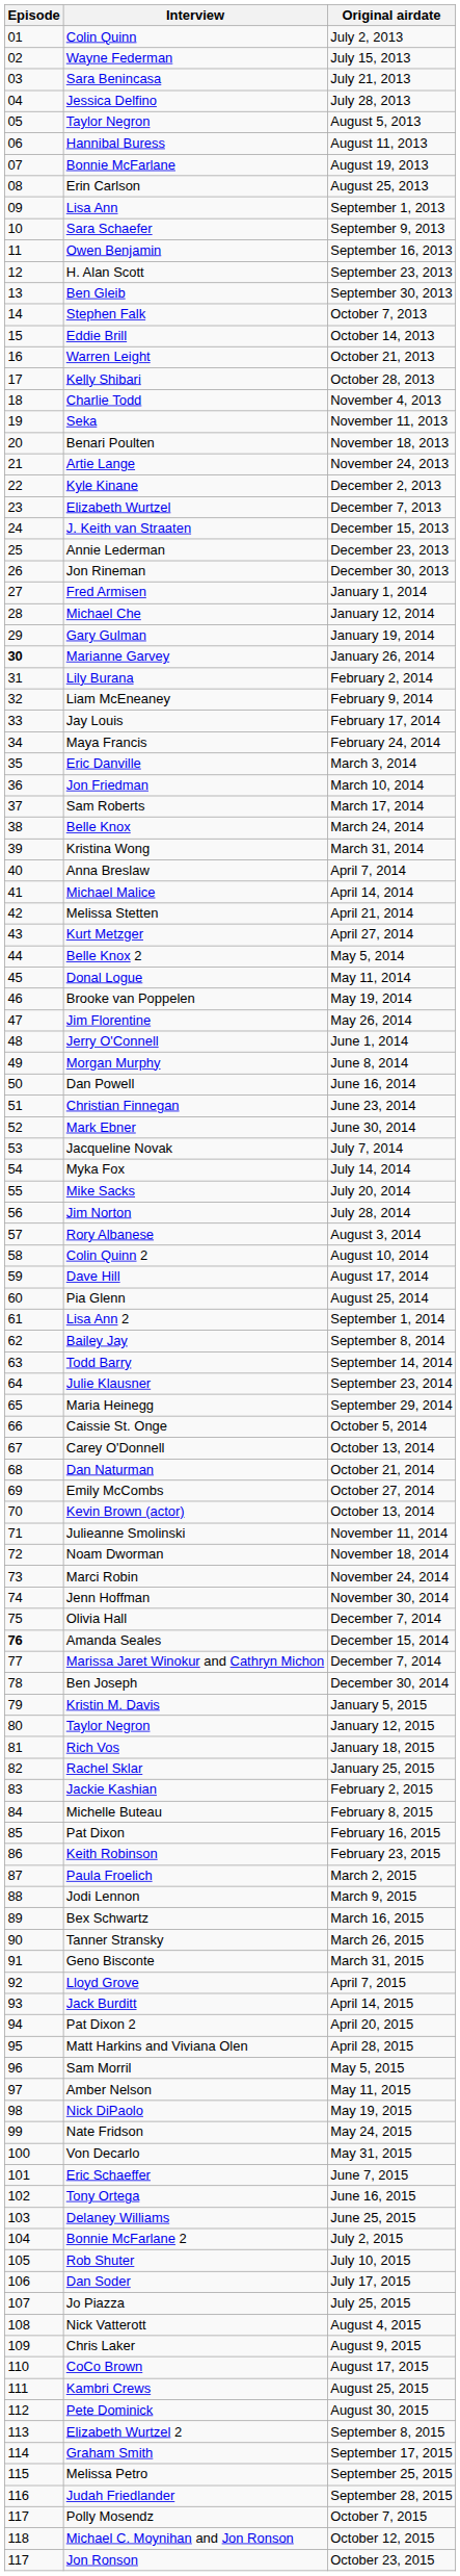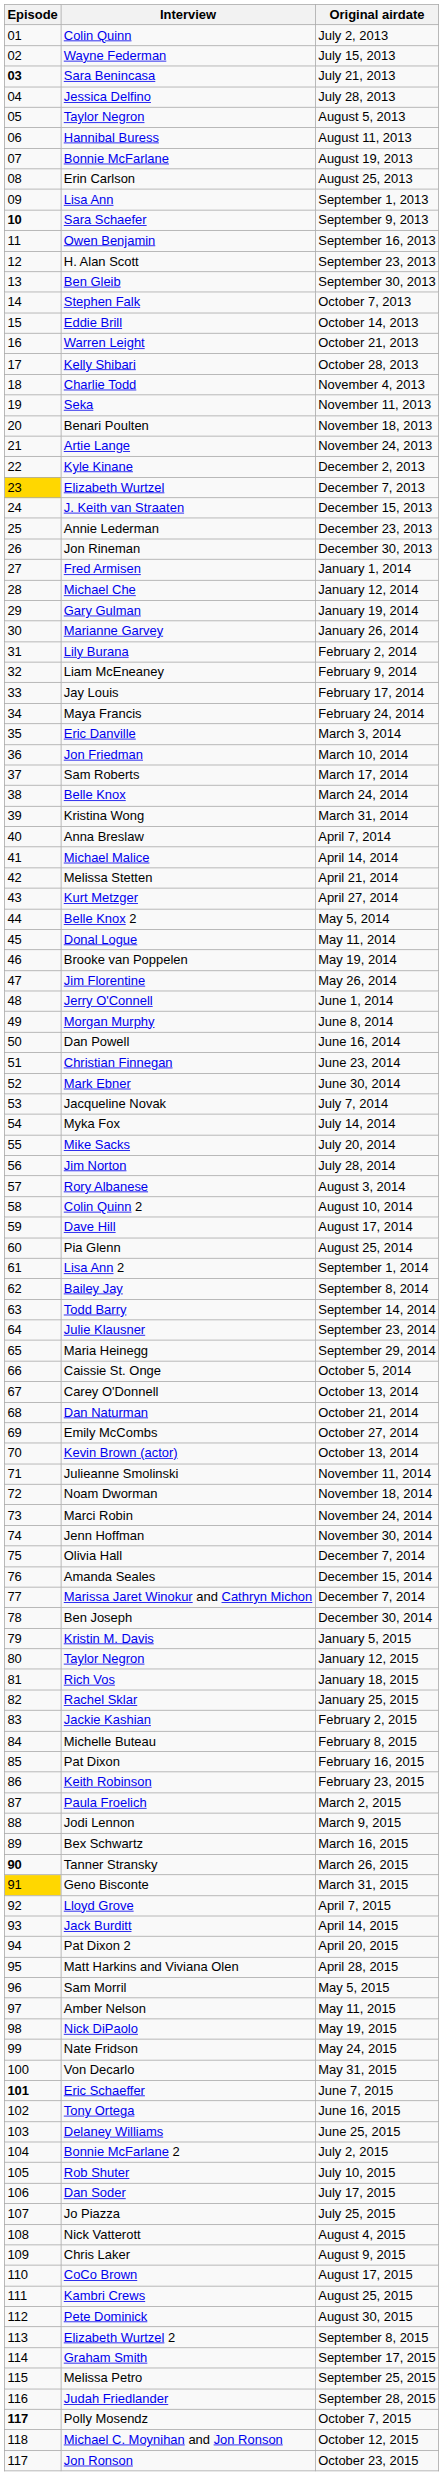Sara Benincasa | Episode: normal -> bold
Sara Schaefer | Episode: normal -> bold
Elizabeth Wurtzel | Episode: no background -> gold background
Marianne Garvey | Episode: bold -> normal
Amanda Seales | Episode: bold -> normal
Tanner Stransky | Episode: normal -> bold
Geno Bisconte | Episode: no background -> gold background
Eric Schaeffer | Episode: normal -> bold
Polly Mosendz | Episode: normal -> bold
